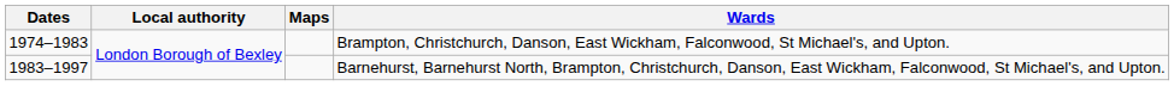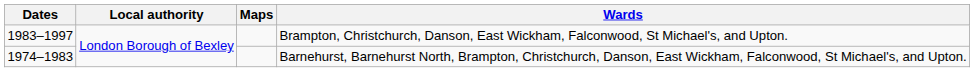row 2 | Dates: 1974–1983 -> 1983–1997
row 3 | Dates: 1983–1997 -> 1974–1983
